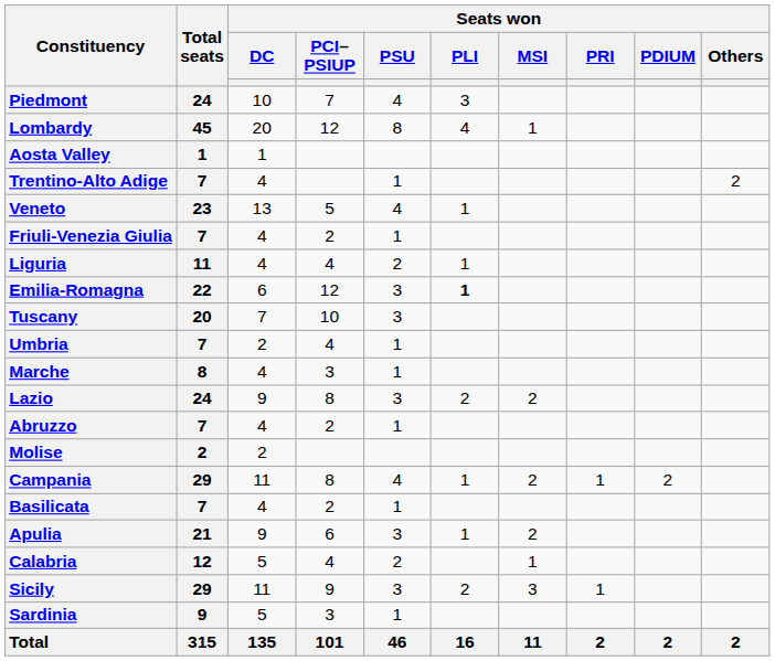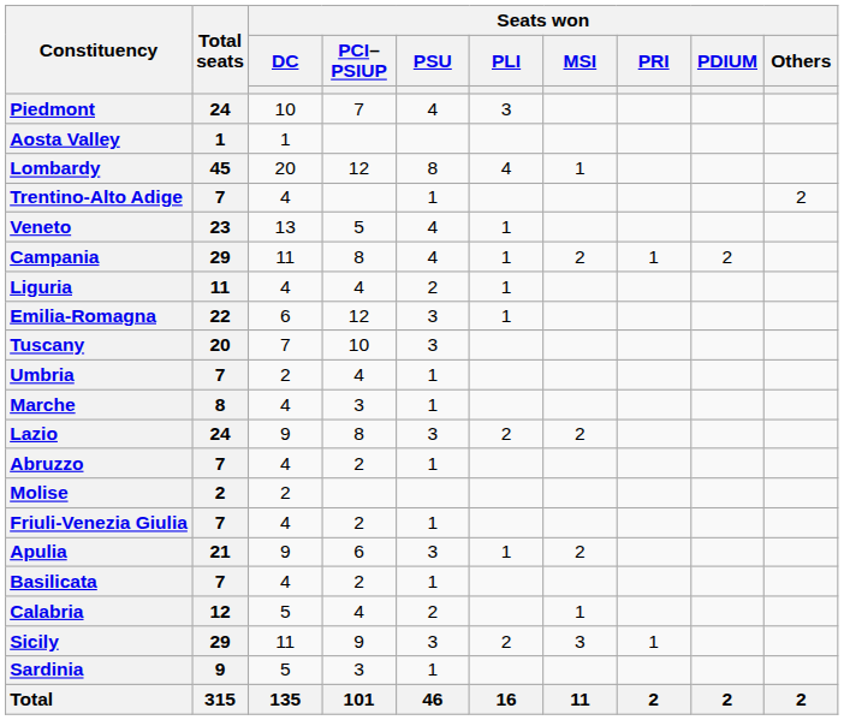rows swapped: Aosta Valley <-> Lombardy
rows swapped: Friuli-Venezia Giulia <-> Campania
Emilia-Romagna | Seats won / PLI: bold -> normal
rows swapped: Apulia <-> Basilicata
